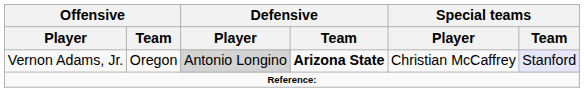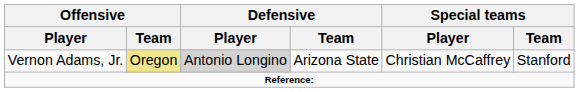Vernon Adams, Jr. | Offensive / Team: no background -> khaki background
Vernon Adams, Jr. | Defensive / Team: bold -> normal
Vernon Adams, Jr. | Special teams / Team: lavender background -> no background
